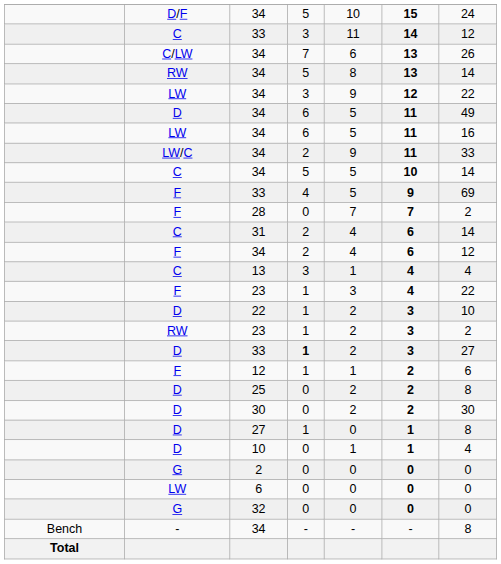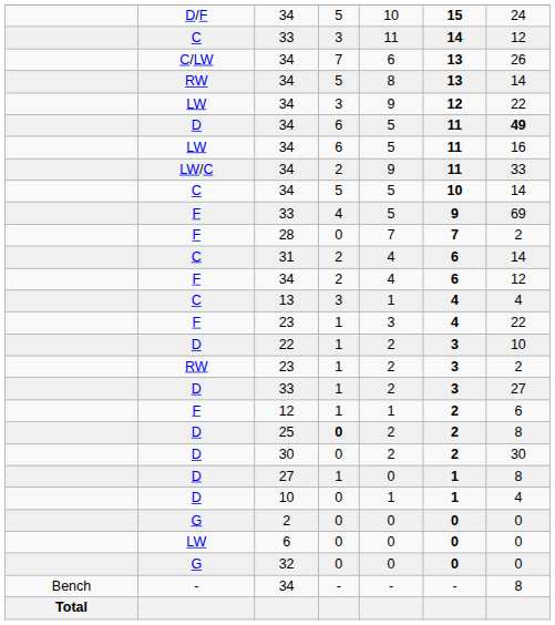D / 34 | column 7: normal -> bold
D / 33 | column 4: bold -> normal
25 | column 4: normal -> bold
